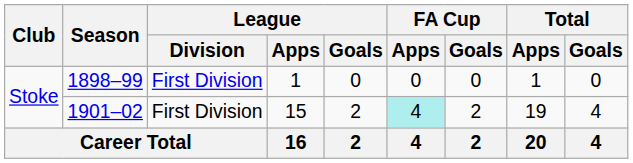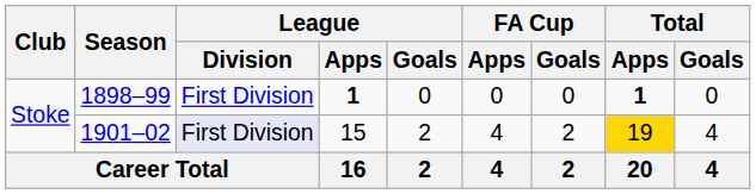1898–99 | League / Apps: normal -> bold
1898–99 | Total / Apps: normal -> bold
1901–02 | League / Division: no background -> lavender background
1901–02 | FA Cup / Apps: paleturquoise background -> no background
1901–02 | Total / Apps: no background -> gold background
